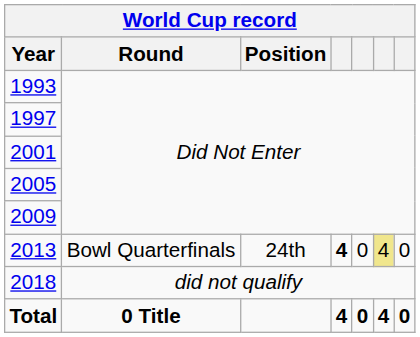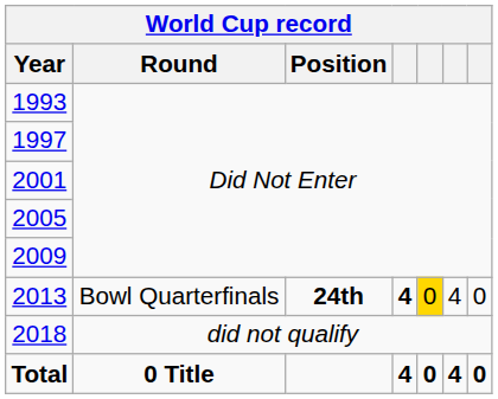2013 | Position: normal -> bold
2013 | column 5: no background -> gold background
2013 | column 6: khaki background -> no background
